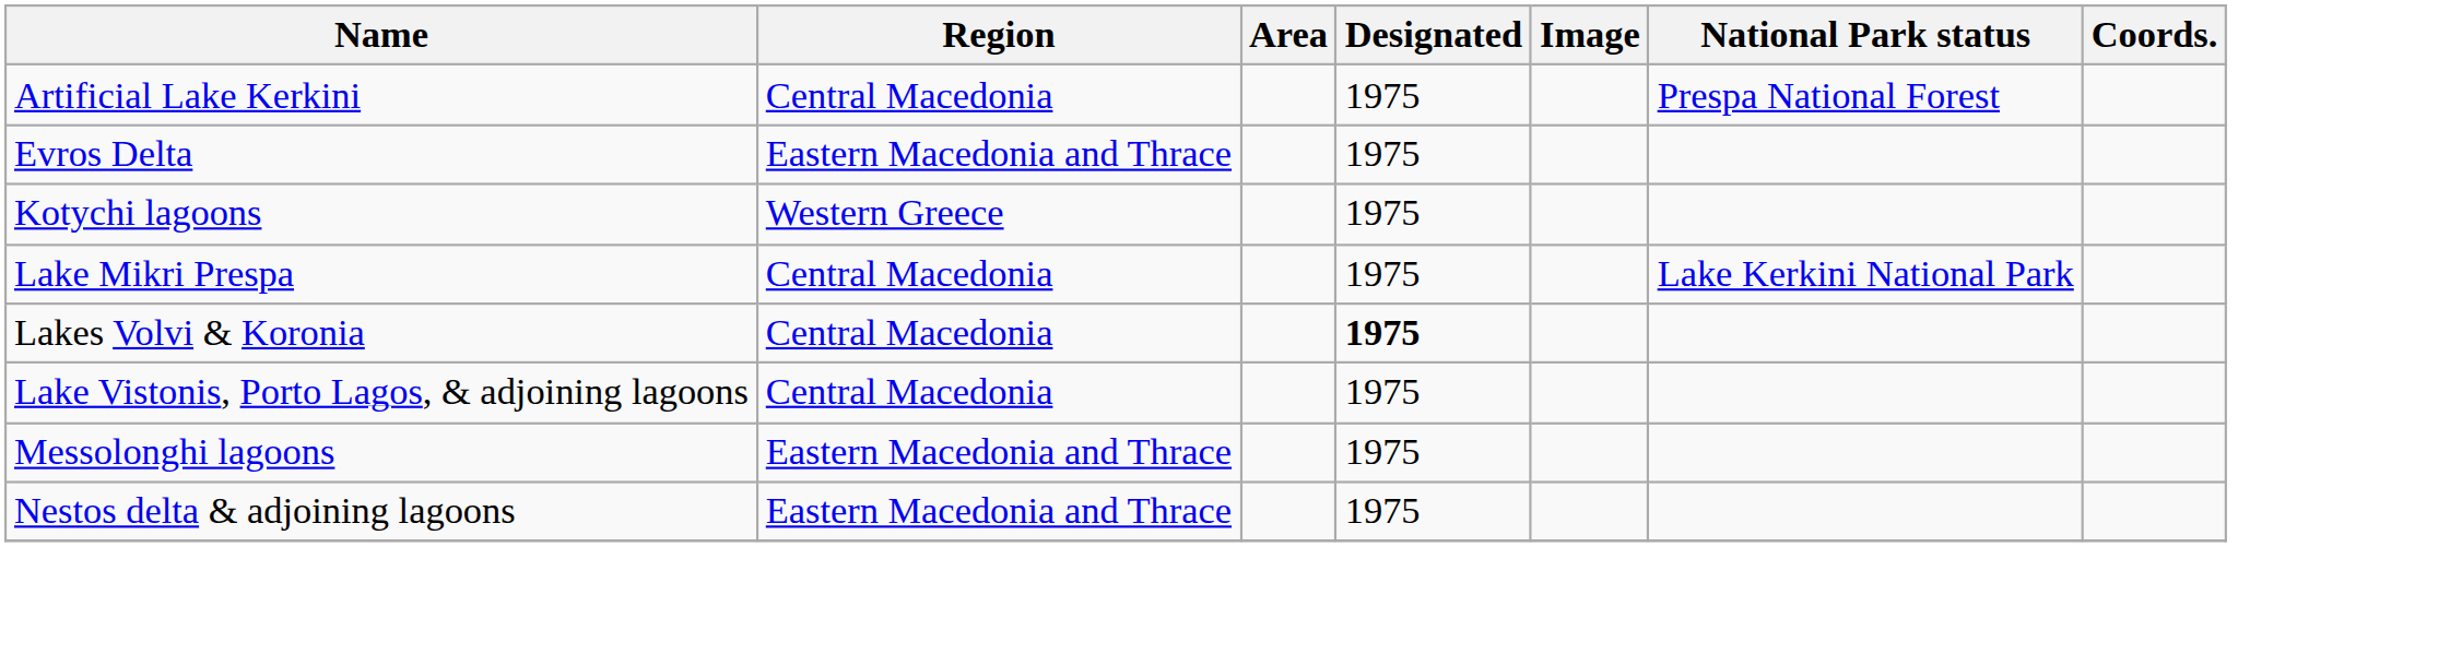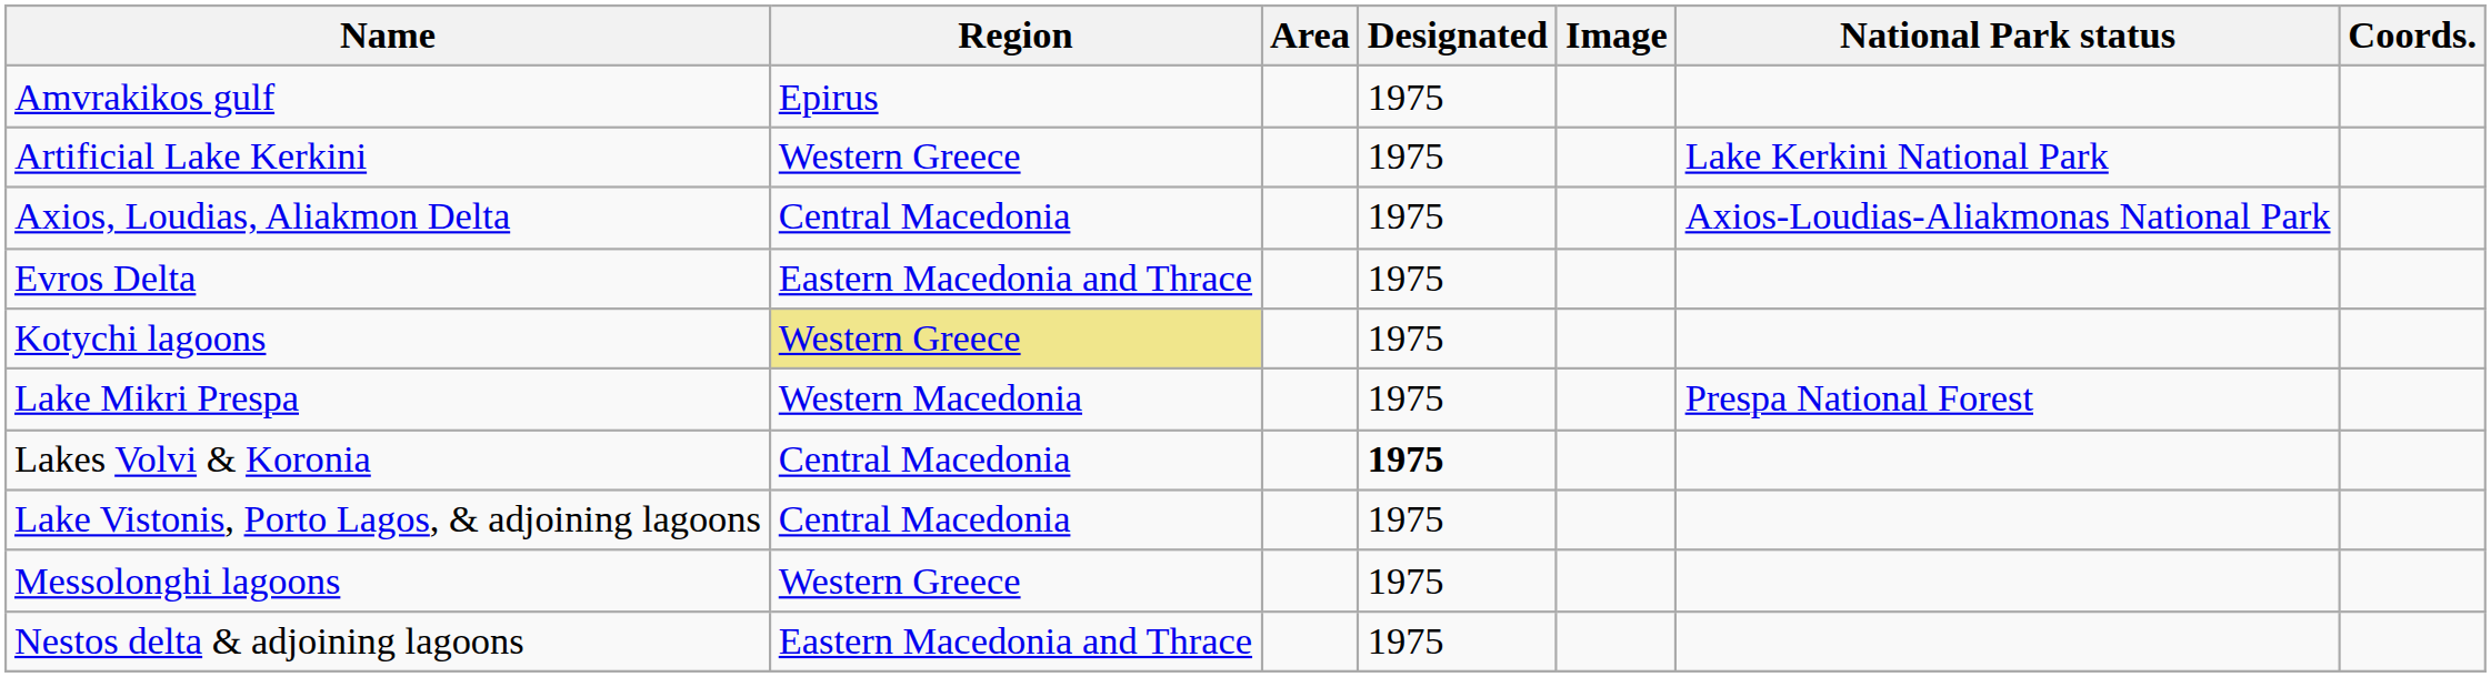+ row: Amvrakikos gulf | Epirus | 1975
Artificial Lake Kerkini | Region: Central Macedonia -> Western Greece
Artificial Lake Kerkini | National Park status: Prespa National Forest -> Lake Kerkini National Park
+ row: Axios, Loudias, Aliakmon Delta | Central Macedonia | 1975 | Axios-Loudias-Aliakmonas National Park
Kotychi lagoons | Region: no background -> khaki background
Lake Mikri Prespa | Region: Central Macedonia -> Western Macedonia
Lake Mikri Prespa | National Park status: Lake Kerkini National Park -> Prespa National Forest
Messolonghi lagoons | Region: Eastern Macedonia and Thrace -> Western Greece
